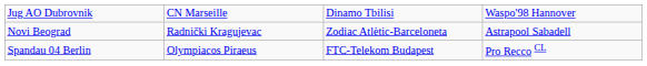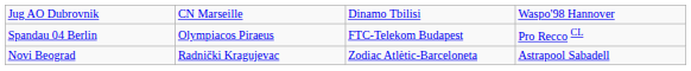rows swapped: Spandau 04 Berlin <-> Novi Beograd
